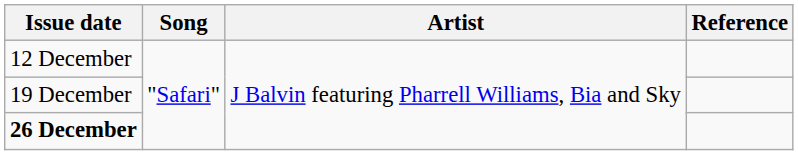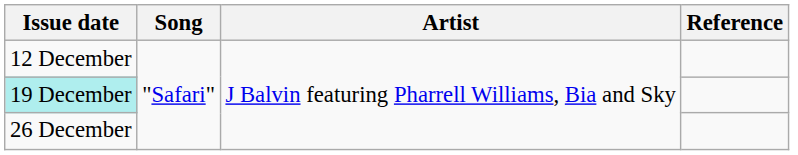19 December | Issue date: no background -> paleturquoise background
26 December | Issue date: bold -> normal
